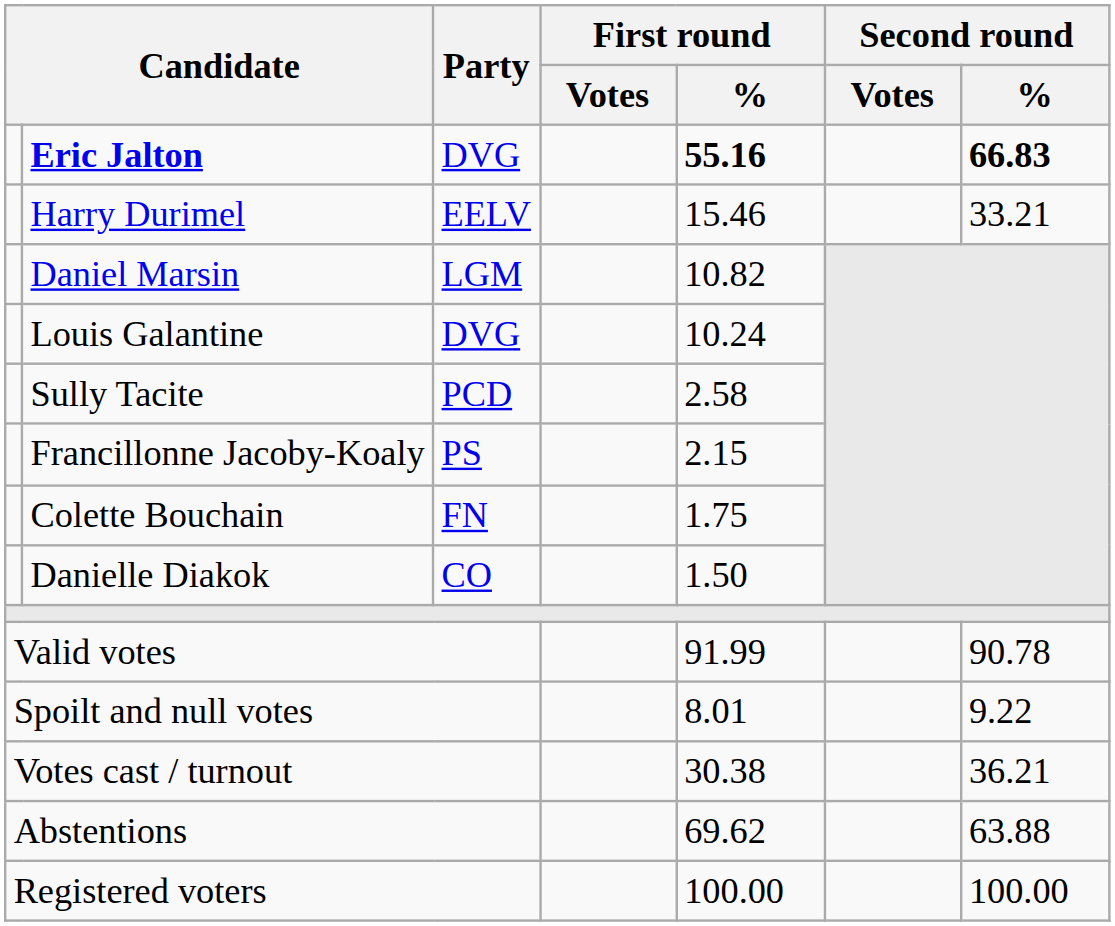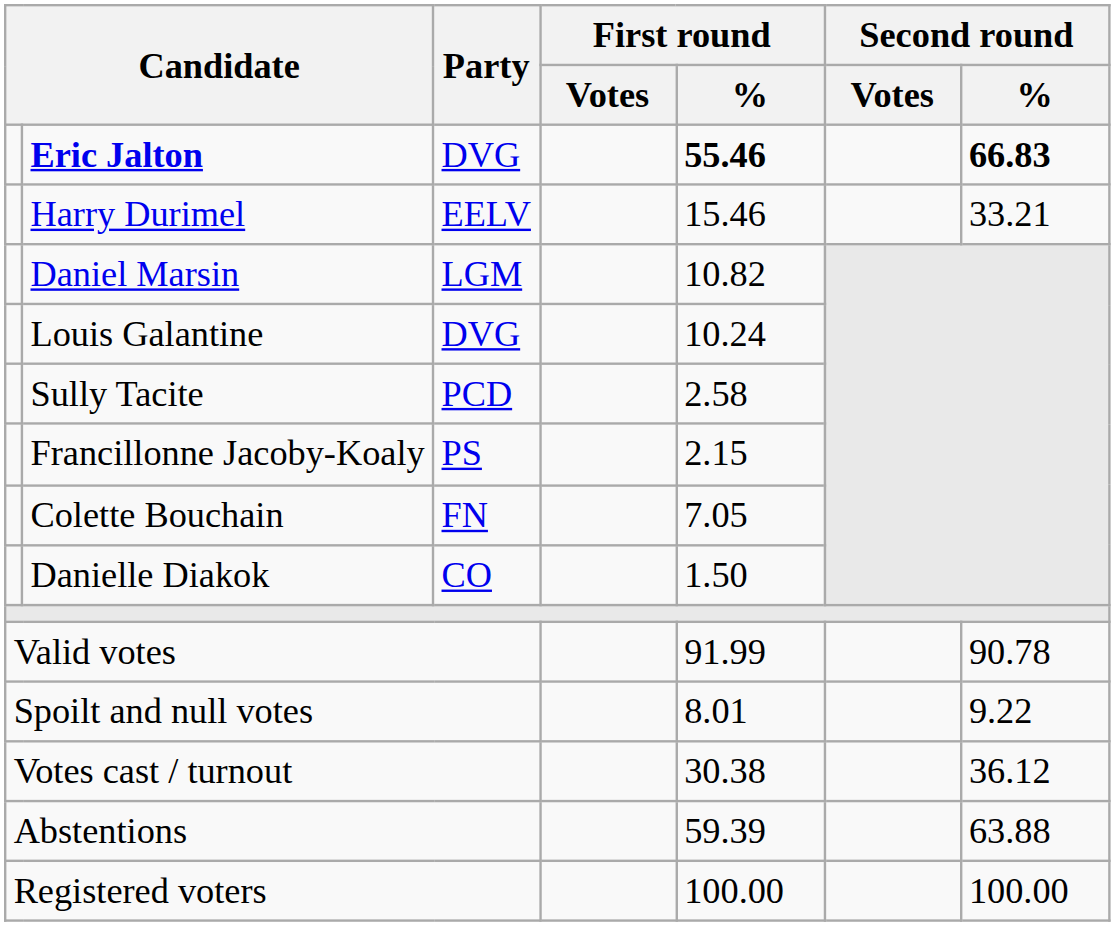Eric Jalton | First round / %: 55.16 -> 55.46
Colette Bouchain | First round / %: 1.75 -> 7.05
Votes cast / turnout | Second round / %: 36.21 -> 36.12
Abstentions | First round / %: 69.62 -> 59.39
